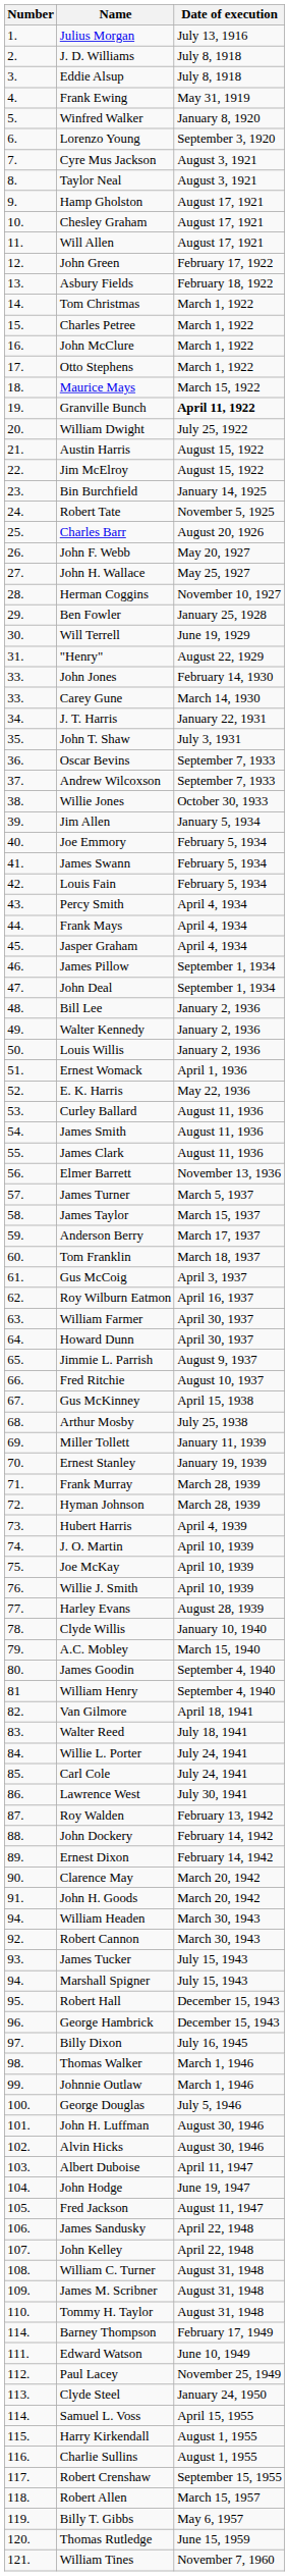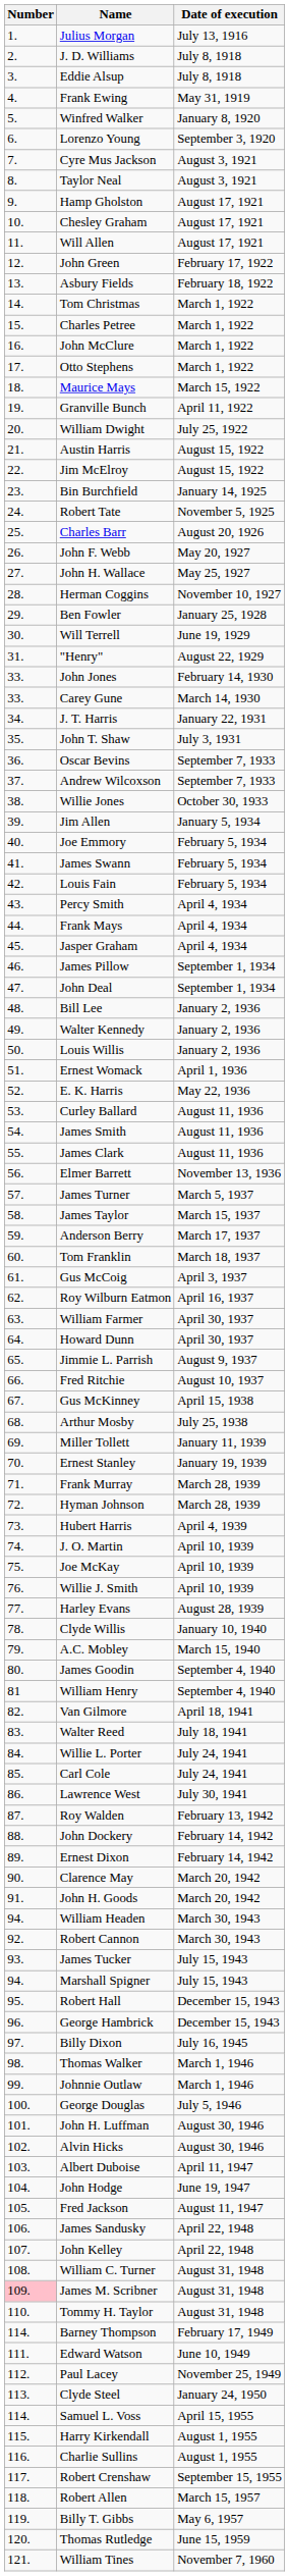Granville Bunch | Date of execution: bold -> normal
James M. Scribner | Number: no background -> pink background
